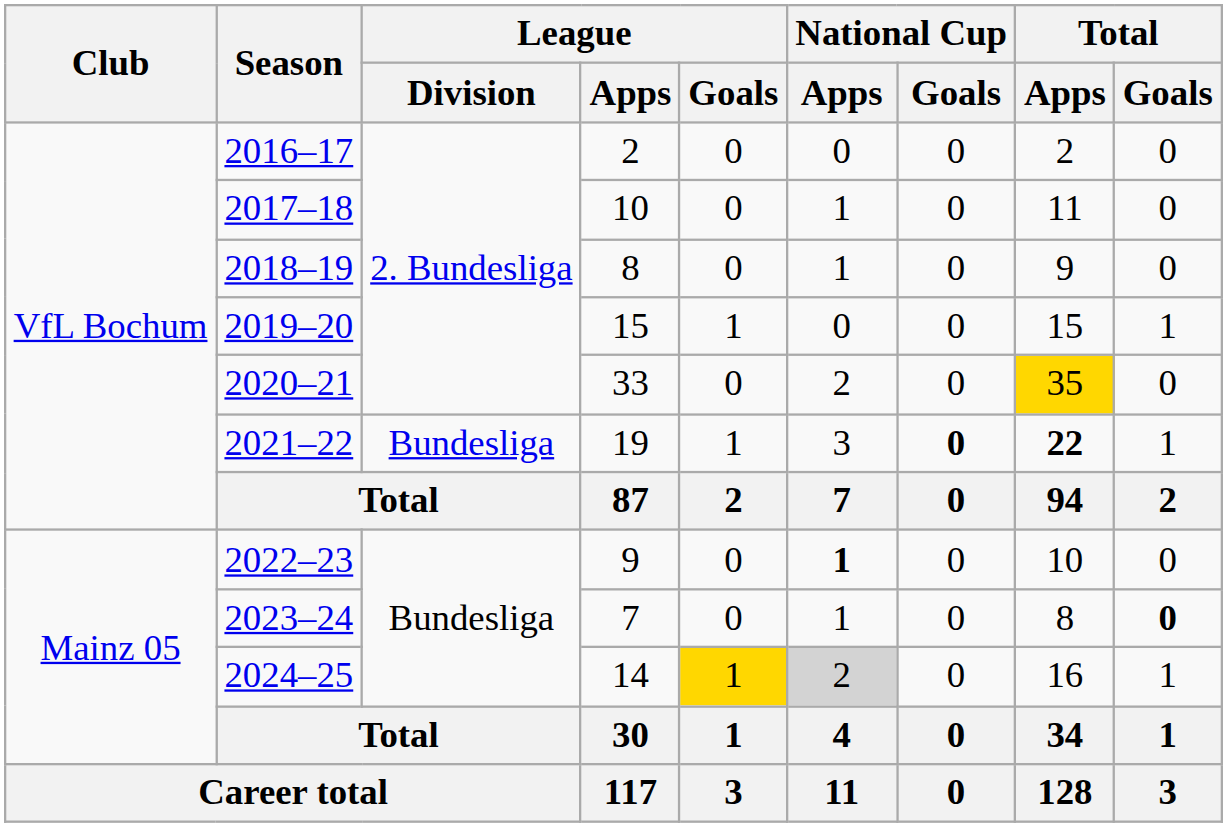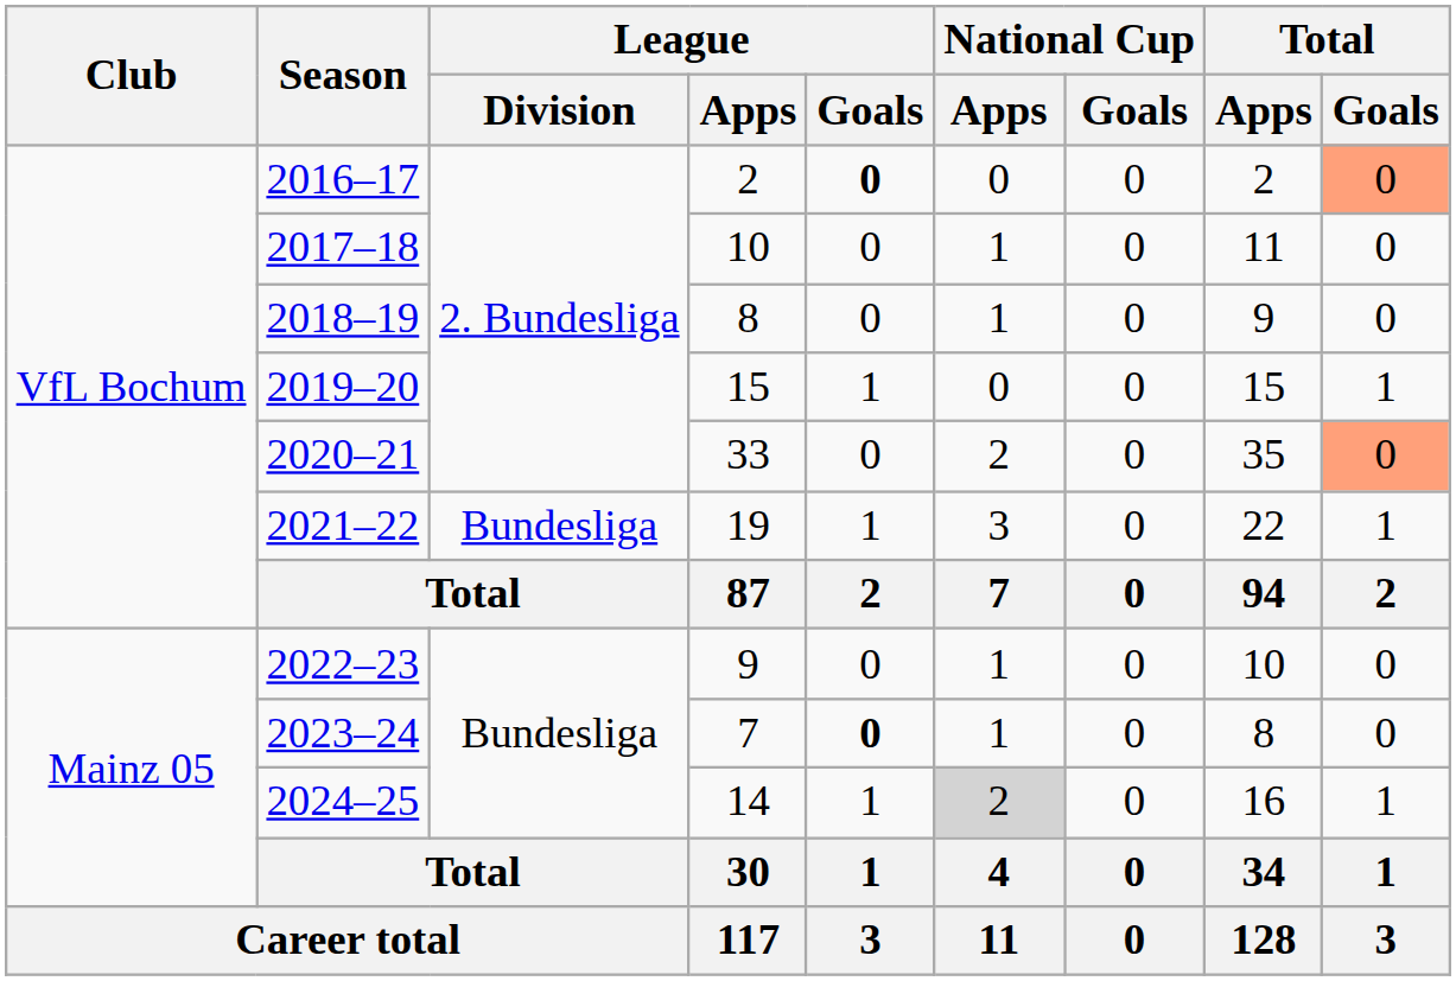2016–17 | League / Goals: normal -> bold
2016–17 | Total / Goals: no background -> lightsalmon background
2020–21 | Total / Apps: gold background -> no background
2020–21 | Total / Goals: no background -> lightsalmon background
2021–22 | National Cup / Goals: bold -> normal
2021–22 | Total / Apps: bold -> normal
2022–23 | National Cup / Apps: bold -> normal
2023–24 | League / Goals: normal -> bold
2023–24 | Total / Goals: bold -> normal
2024–25 | League / Goals: gold background -> no background
